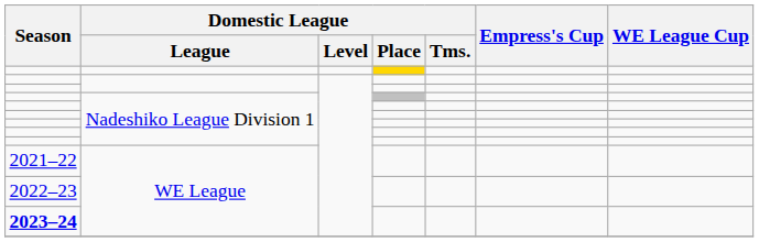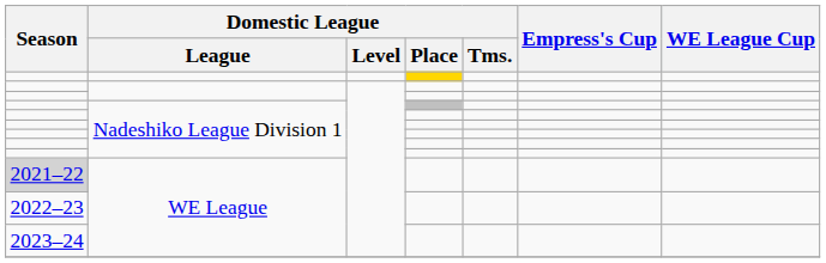2021–22 | Season: no background -> lightgrey background
2023–24 | Season: bold -> normal
